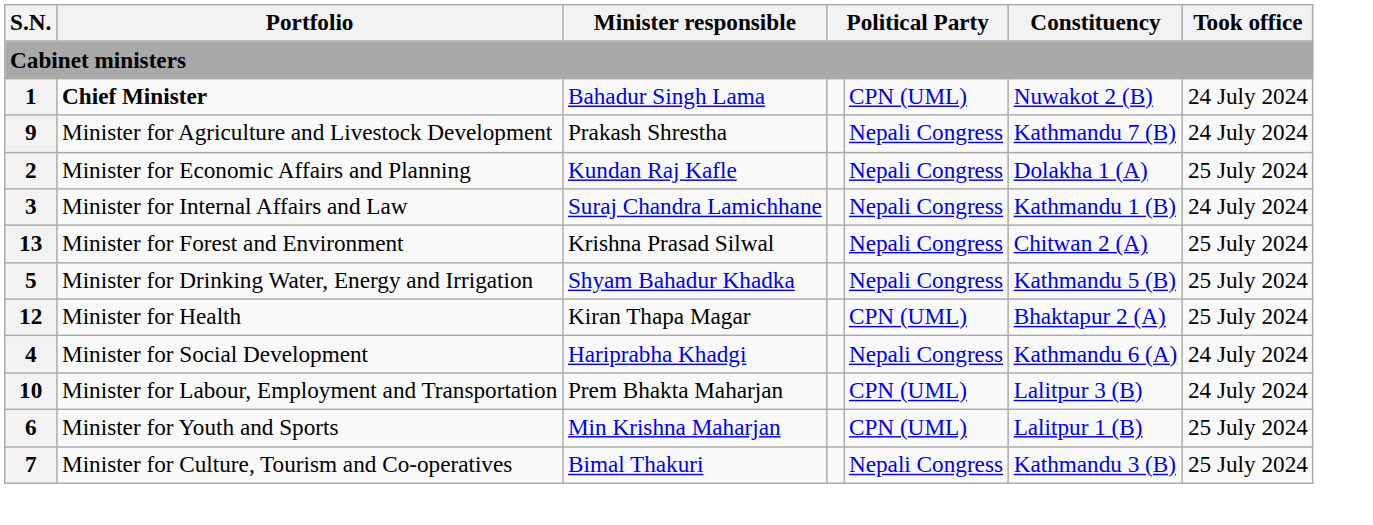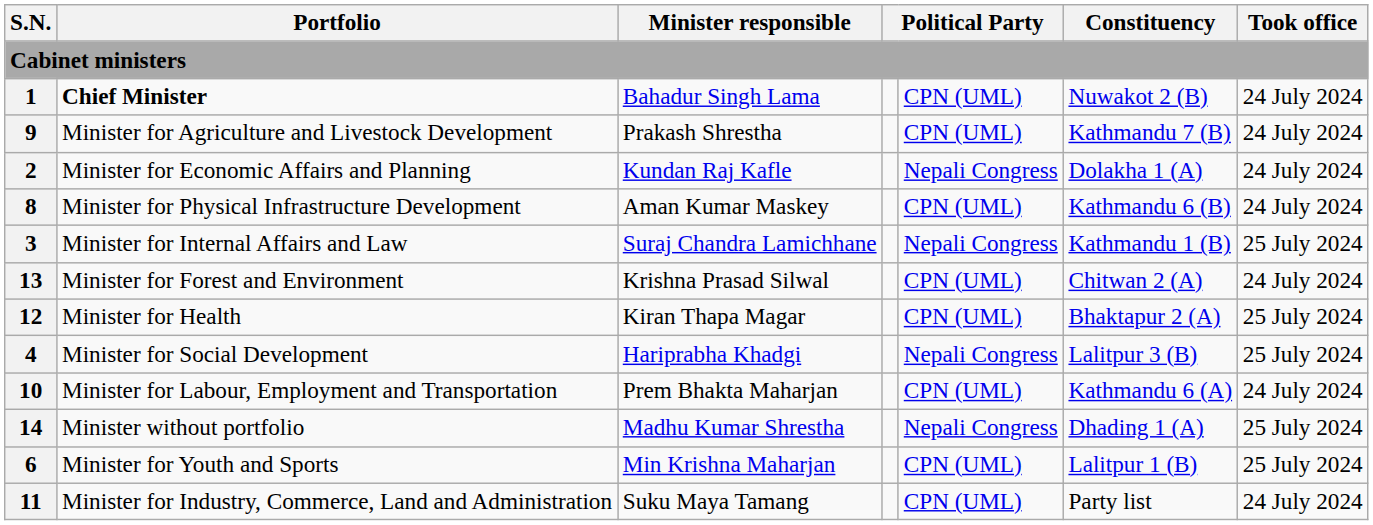9 | column 5: Nepali Congress -> CPN (UML)
2 | Took office: 25 July 2024 -> 24 July 2024
+ row: 8 | Minister for Physical Infrastructure Development | Aman Kumar Maskey | CPN (UML) | Kathmandu 6 (B) | 24 July 2024
3 | Took office: 24 July 2024 -> 25 July 2024
13 | column 5: Nepali Congress -> CPN (UML)
13 | Took office: 25 July 2024 -> 24 July 2024
- row: 5 | Minister for Drinking Water, Energy and Irrigation | Shyam Bahadur Khadka | Nepali Congress | Kathmandu 5 (B) | 25 July 2024
4 | Constituency: Kathmandu 6 (A) -> Lalitpur 3 (B)
4 | Took office: 24 July 2024 -> 25 July 2024
10 | Constituency: Lalitpur 3 (B) -> Kathmandu 6 (A)
+ row: 14 | Minister without portfolio | Madhu Kumar Shrestha | Nepali Congress | Dhading 1 (A) | 25 July 2024
+ row: 11 | Minister for Industry, Commerce, Land and Administration | Suku Maya Tamang | CPN (UML) | Party list | 24 July 2024
- row: 7 | Minister for Culture, Tourism and Co-operatives | Bimal Thakuri | Nepali Congress | Kathmandu 3 (B) | 25 July 2024
